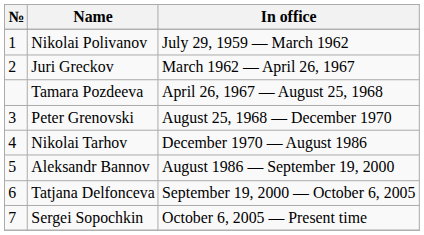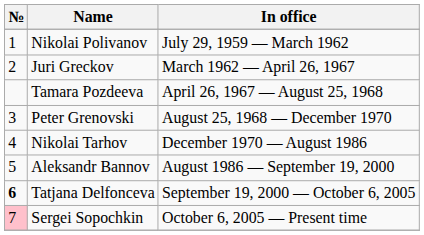Tatjana Delfonceva | №: normal -> bold
Sergei Sopochkin | №: no background -> pink background
